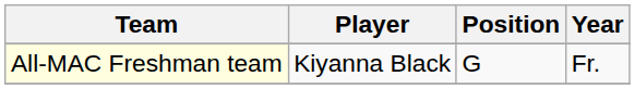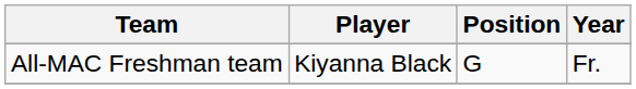row 2 | Team: lightyellow background -> no background
